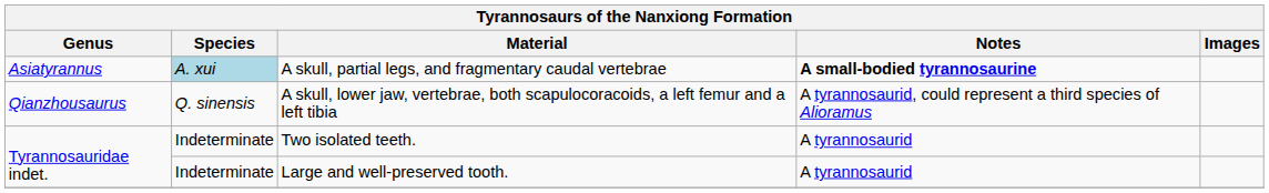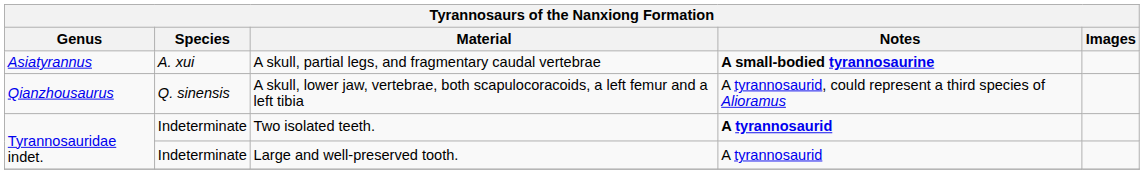A skull, partial legs, and fragmentary caudal vertebrae | Species: lightblue background -> no background
Two isolated teeth. | Notes: normal -> bold
